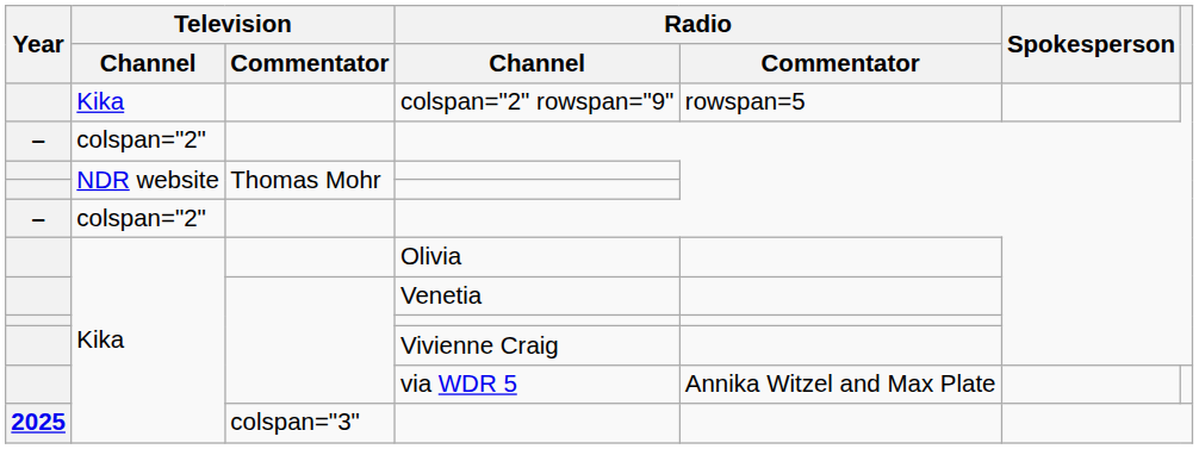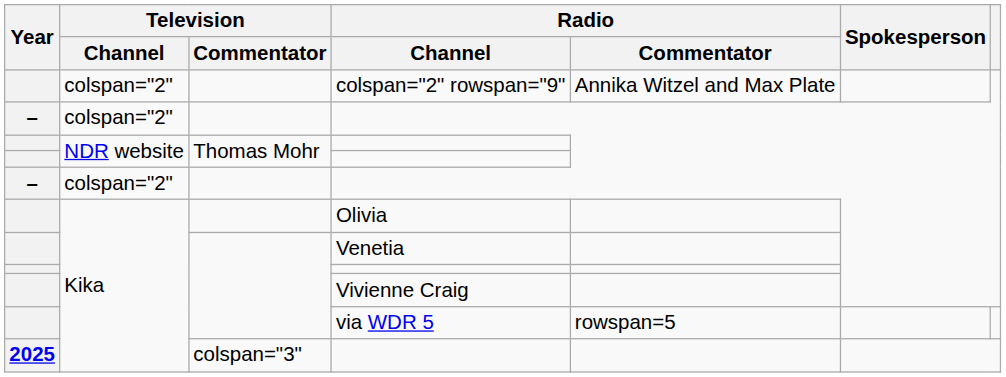colspan="2" rowspan="9" | Television / Channel: Kika -> colspan="2"
colspan="2" rowspan="9" | Radio / Commentator: rowspan=5 -> Annika Witzel and Max Plate
via WDR 5 | Radio / Commentator: Annika Witzel and Max Plate -> rowspan=5
